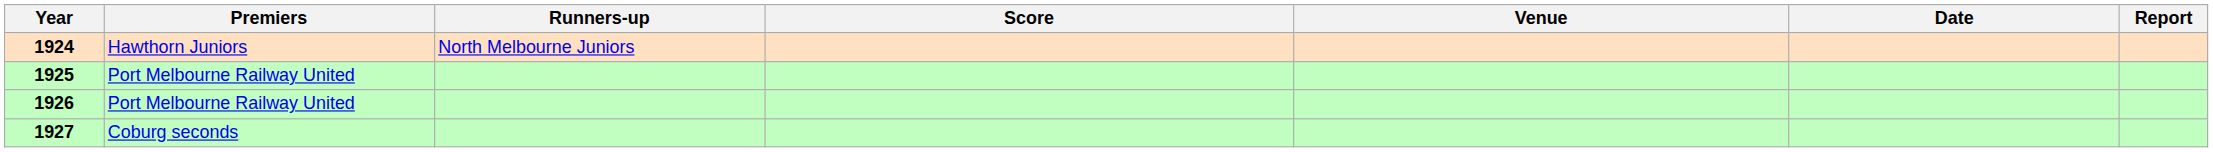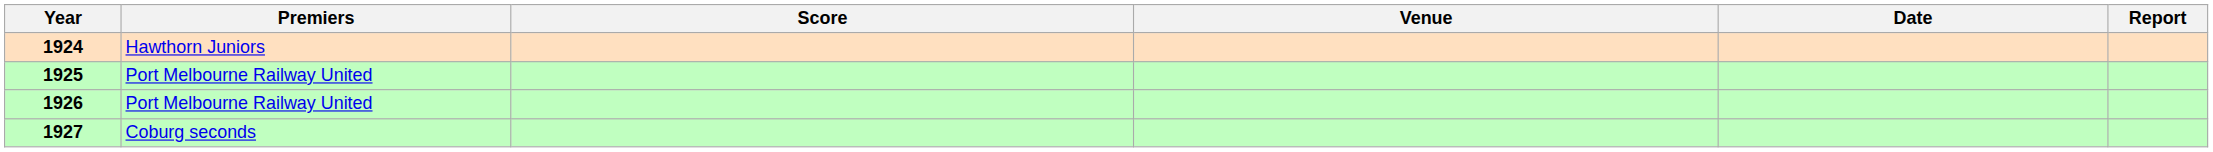- column: Runners-up | North Melbourne Juniors
